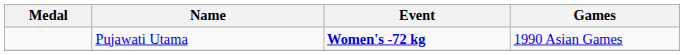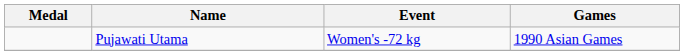Pujawati Utama | Event: bold -> normal
